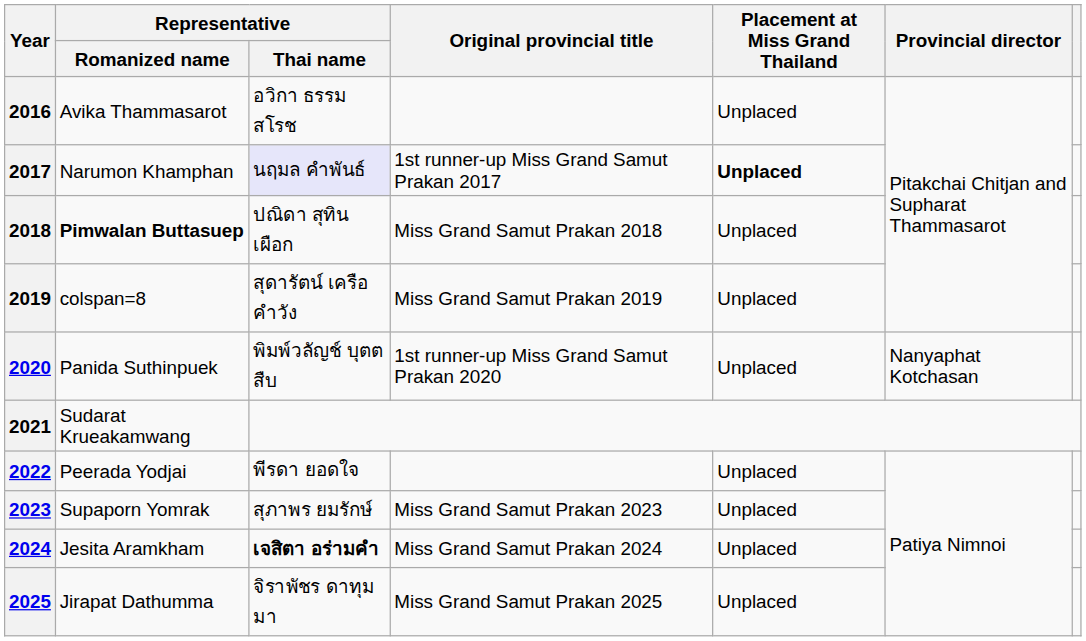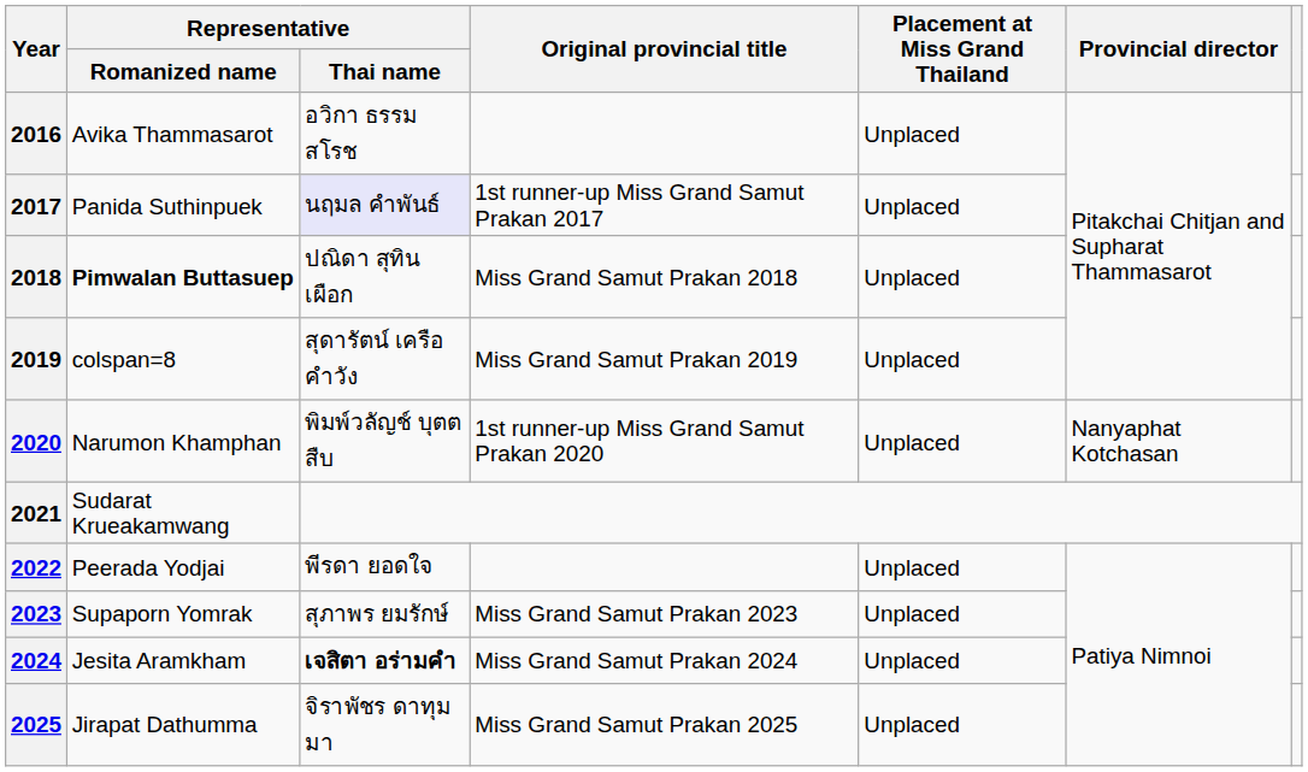2017 | Representative / Romanized name: Narumon Khamphan -> Panida Suthinpuek
2017 | Placement at Miss Grand Thailand: bold -> normal
2020 | Representative / Romanized name: Panida Suthinpuek -> Narumon Khamphan
